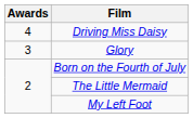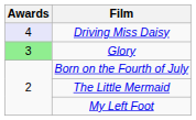Driving Miss Daisy | Awards: no background -> lavender background
Glory | Awards: no background -> lightgreen background
